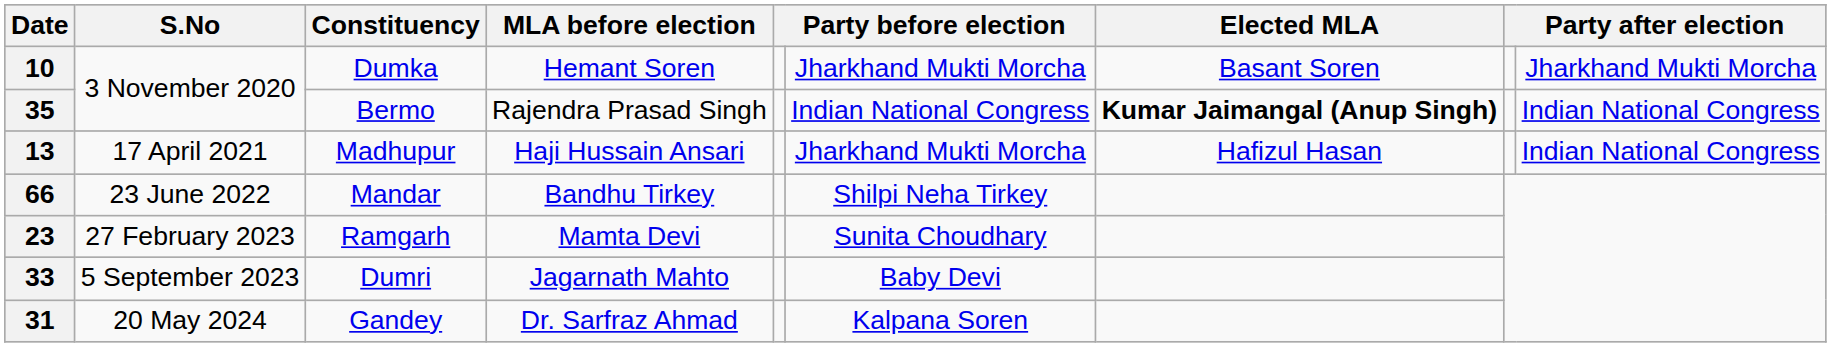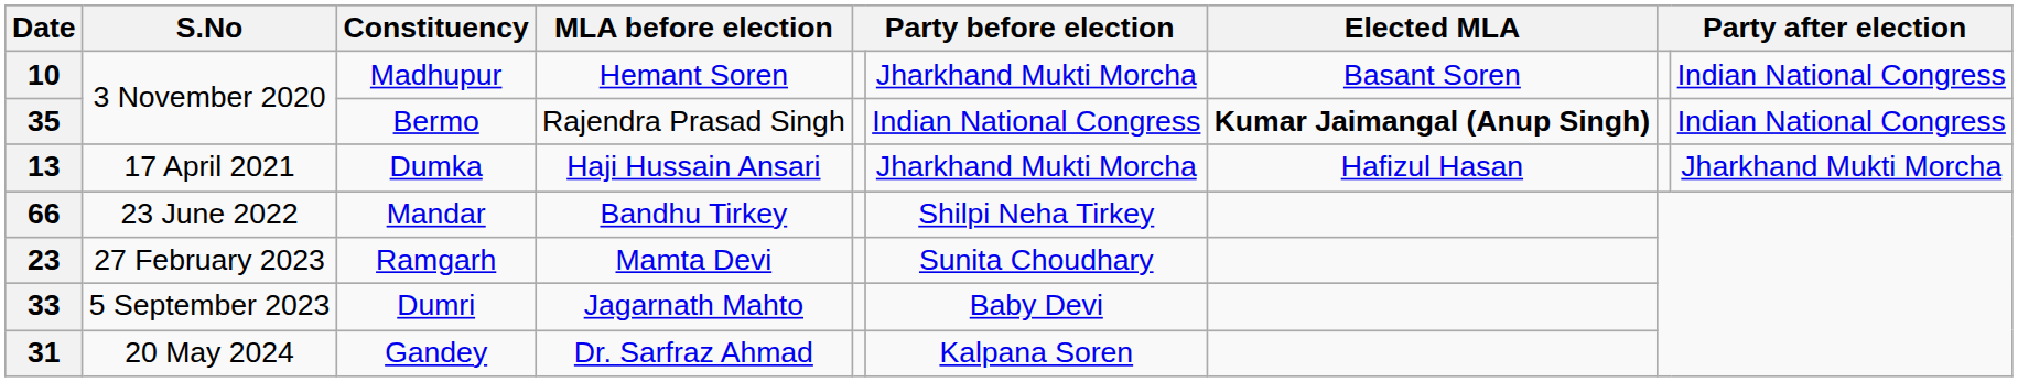10 | Constituency: Dumka -> Madhupur
10 | column 9: Jharkhand Mukti Morcha -> Indian National Congress
13 | Constituency: Madhupur -> Dumka
13 | column 9: Indian National Congress -> Jharkhand Mukti Morcha
